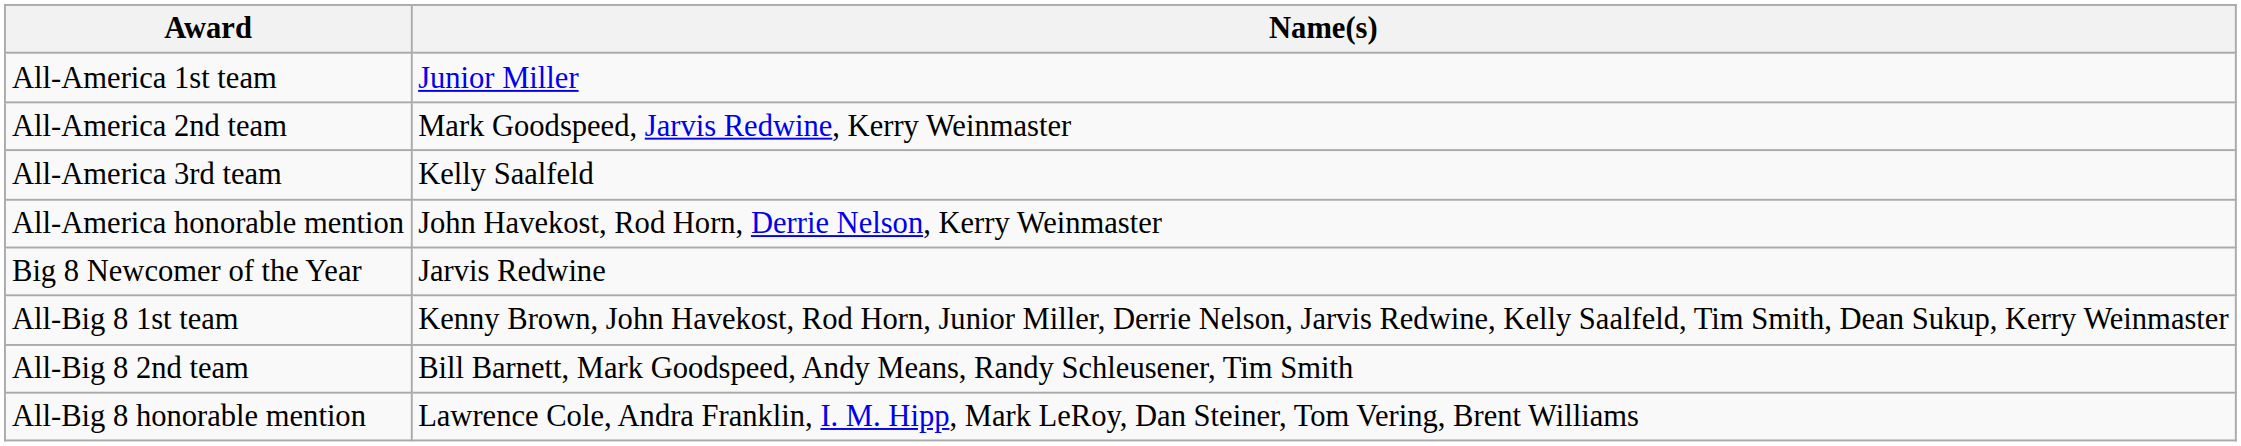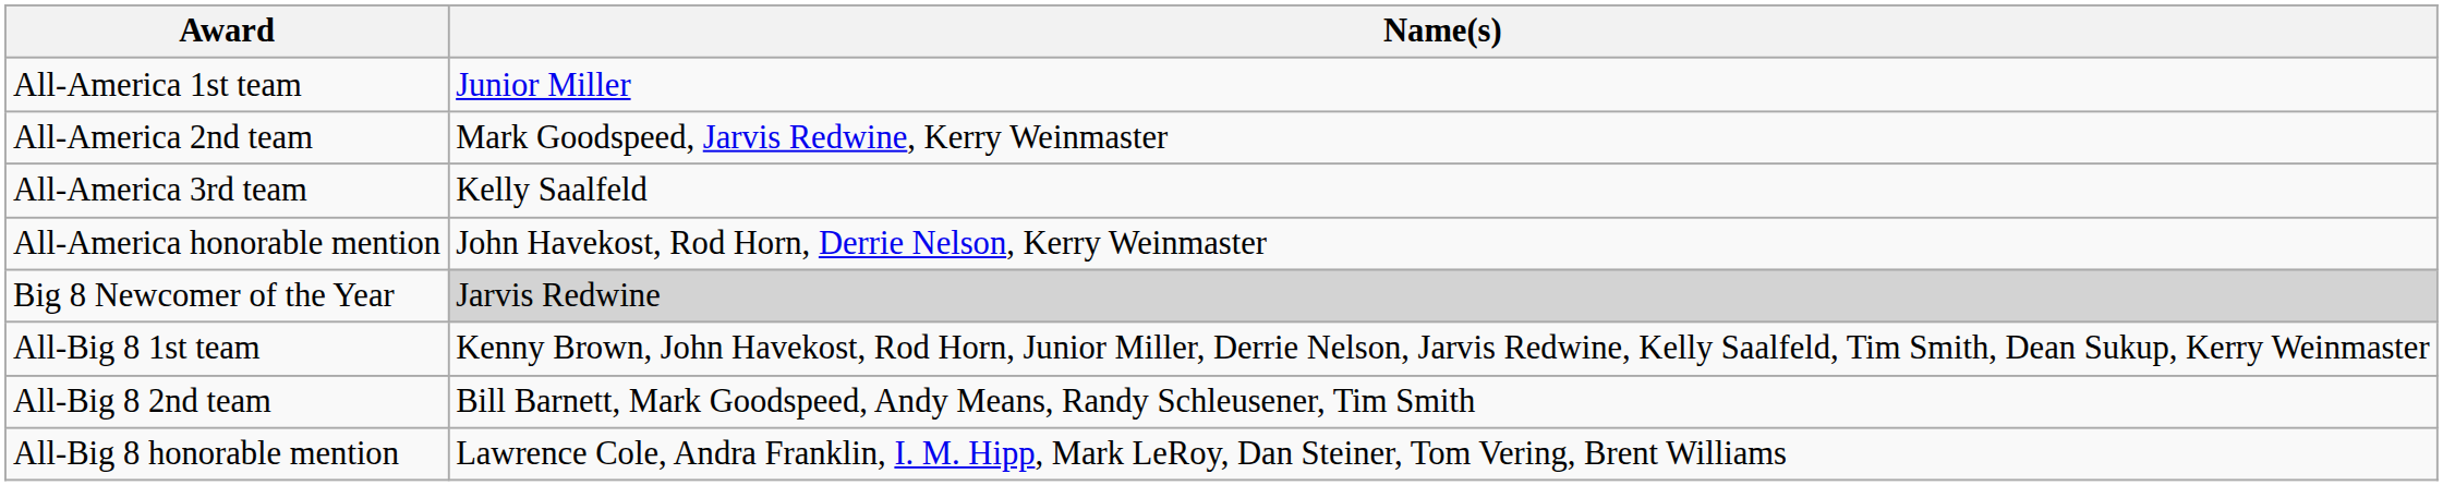Big 8 Newcomer of the Year | Name(s): no background -> lightgrey background
